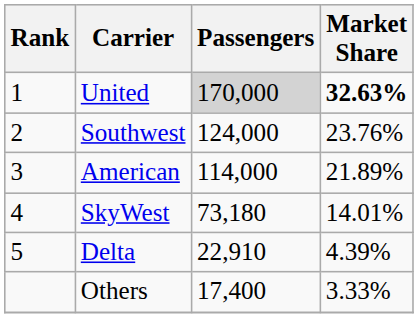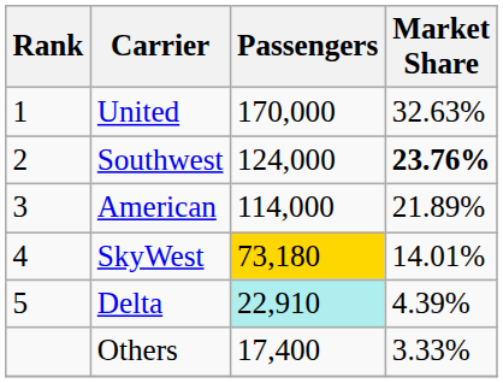United | Passengers: lightgrey background -> no background
United | Market Share: bold -> normal
Southwest | Market Share: normal -> bold
SkyWest | Passengers: no background -> gold background
Delta | Passengers: no background -> paleturquoise background
